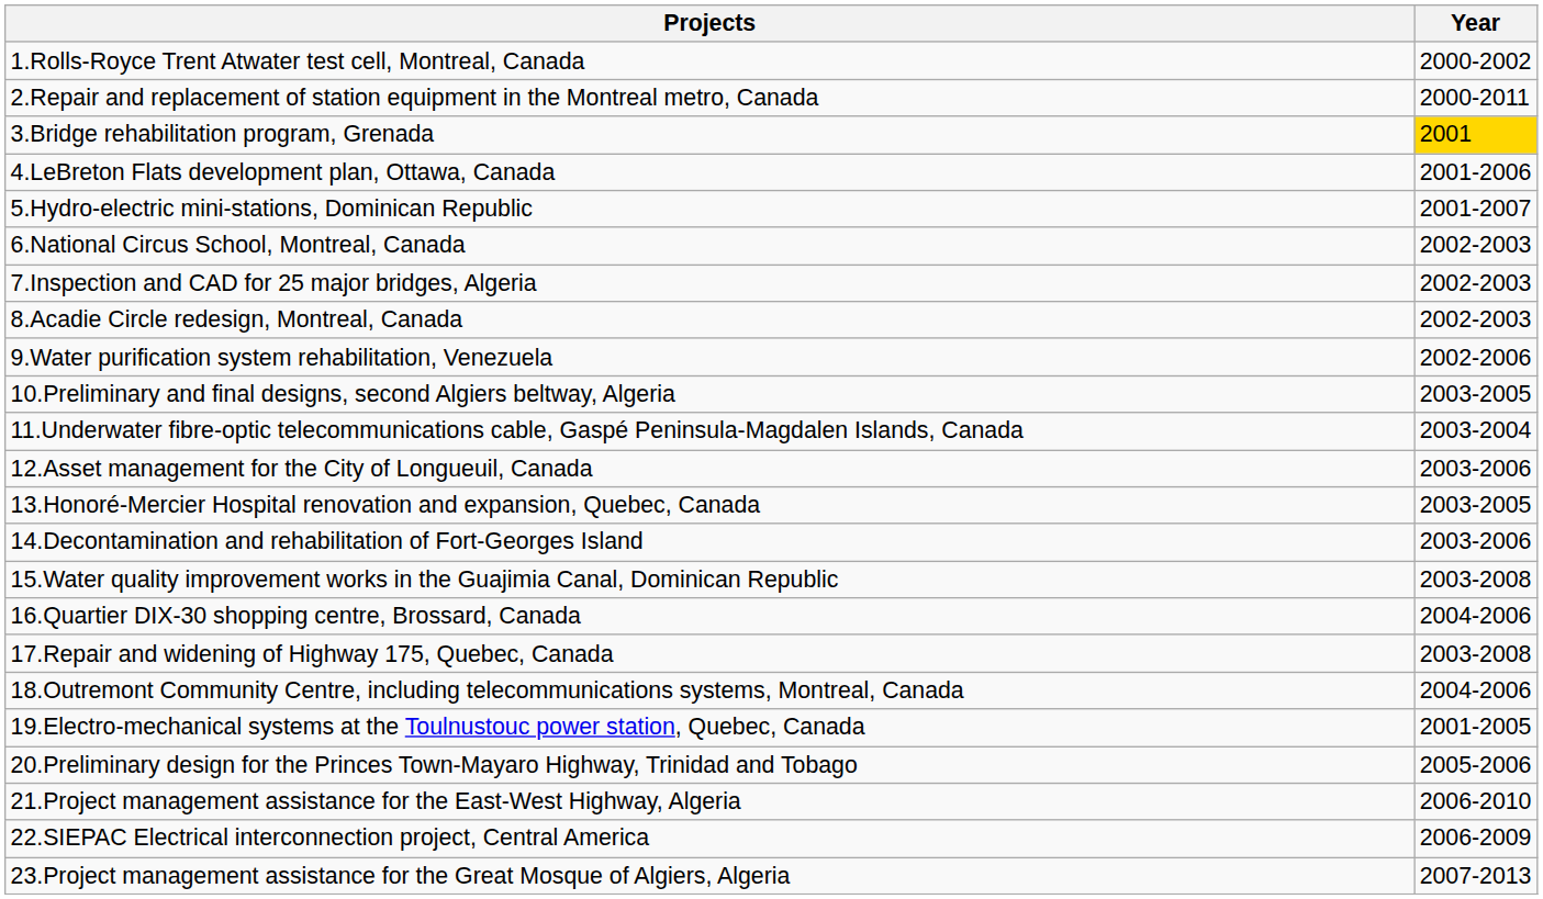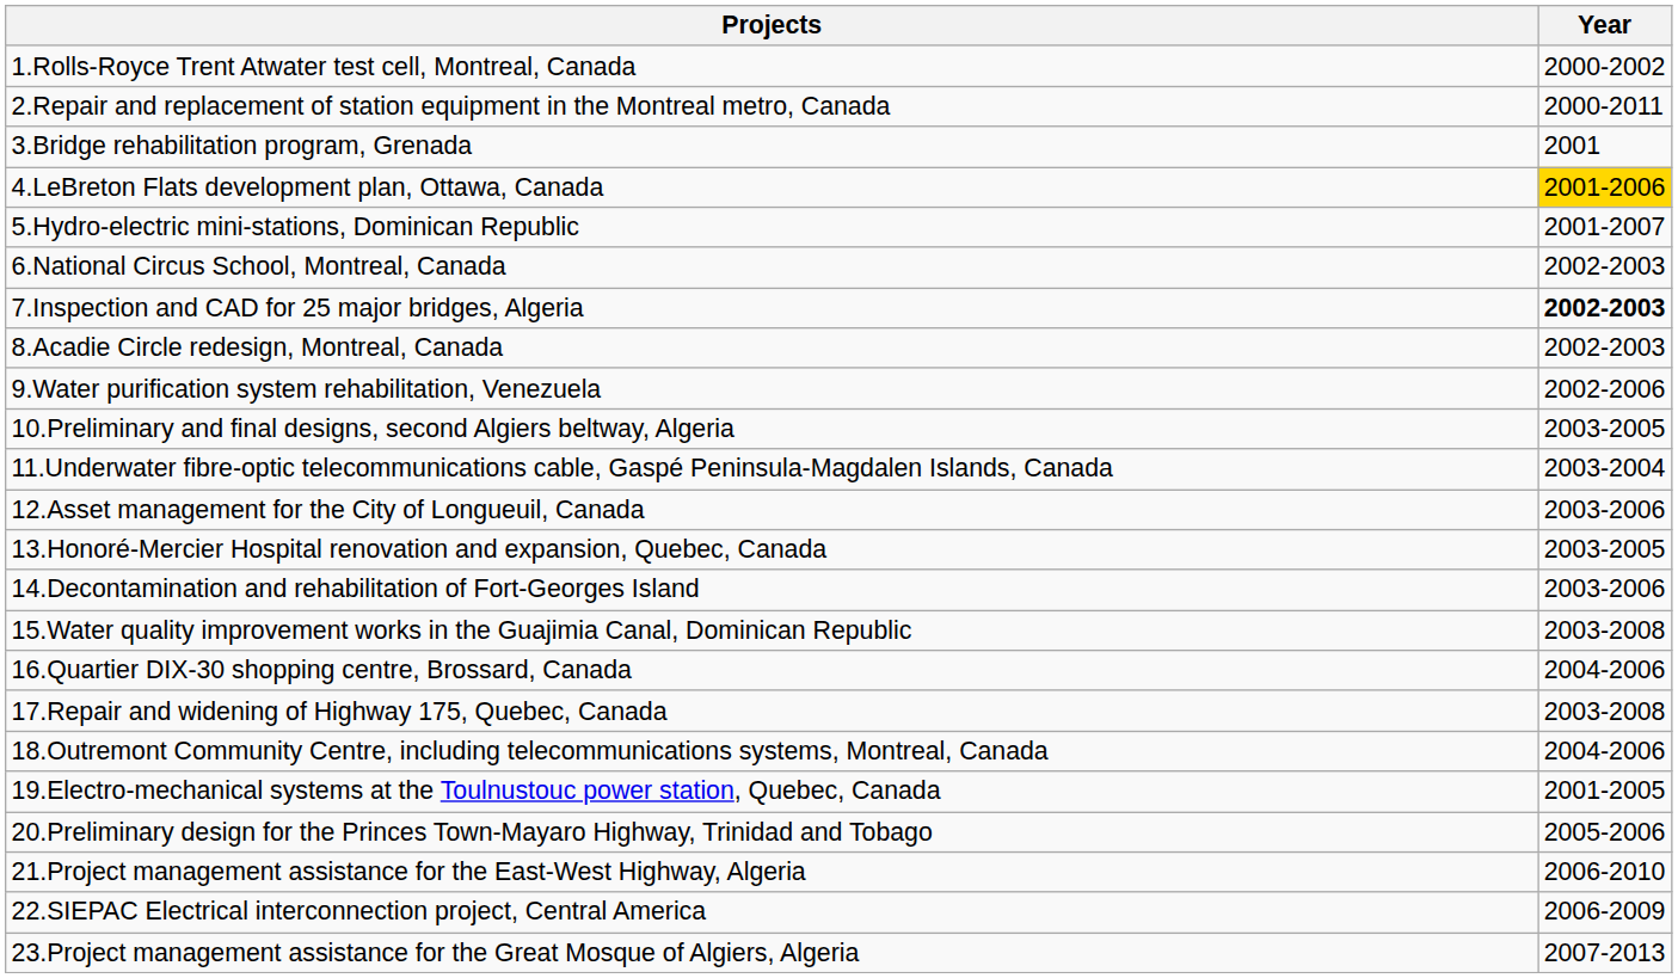3.Bridge rehabilitation program, Grenada | Year: gold background -> no background
4.LeBreton Flats development plan, Ottawa, Canada | Year: no background -> gold background
7.Inspection and CAD for 25 major bridges, Algeria | Year: normal -> bold
